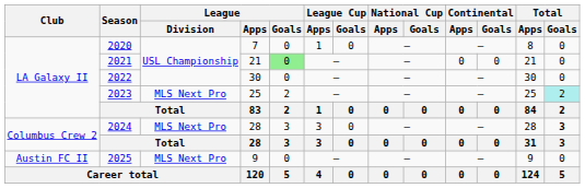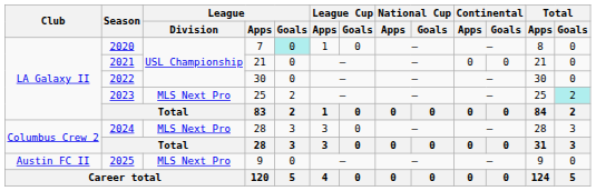2020 | League / Goals: no background -> paleturquoise background
2021 | League / Goals: lightgreen background -> no background
2024 | Total / Goals: bold -> normal
